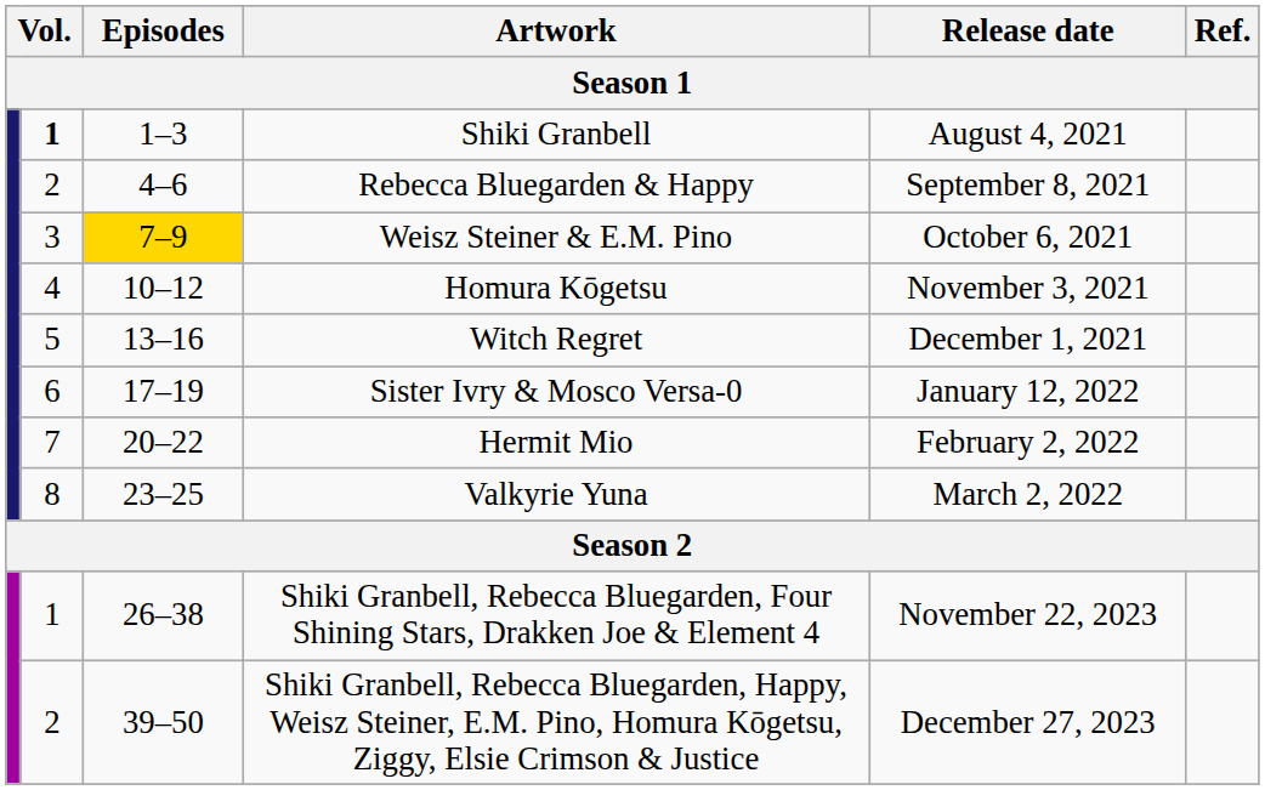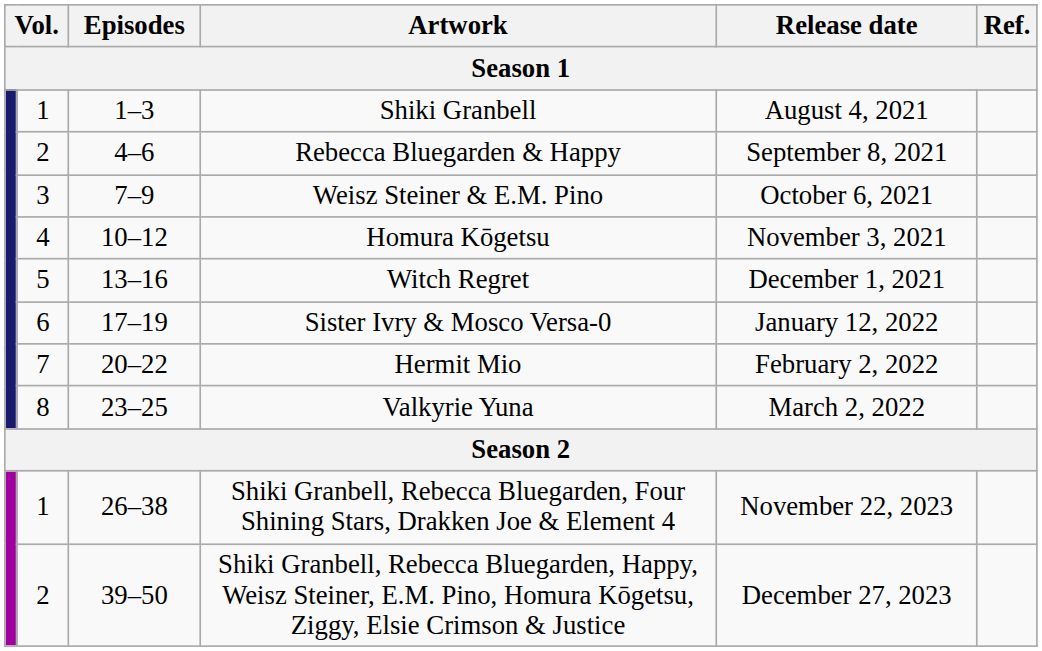Shiki Granbell | column 2: bold -> normal
Weisz Steiner & E.M. Pino | Episodes: gold background -> no background
